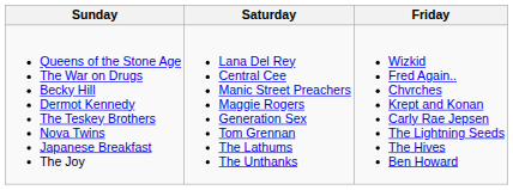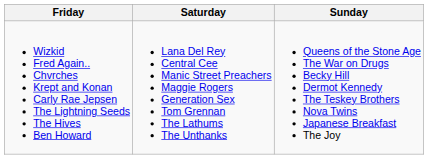columns swapped: Friday <-> Sunday
